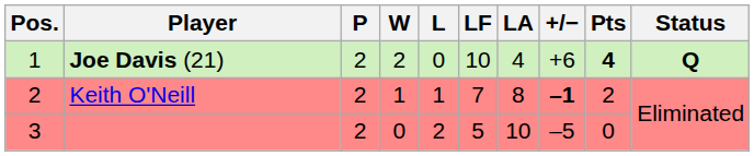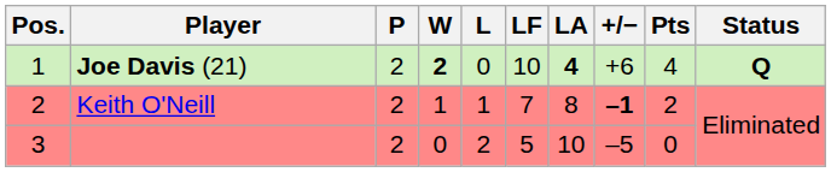Joe Davis (21) | W: normal -> bold
Joe Davis (21) | LA: normal -> bold
Joe Davis (21) | Pts: bold -> normal
